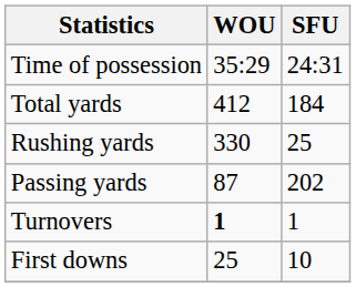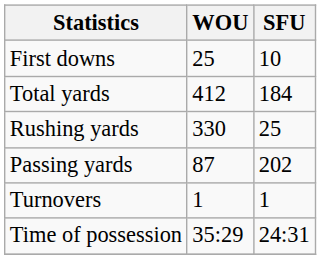rows swapped: First downs <-> Time of possession
Turnovers | WOU: bold -> normal
